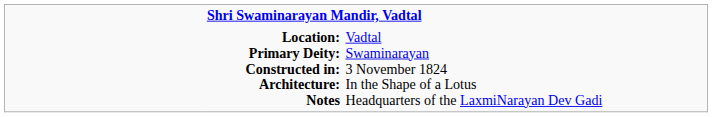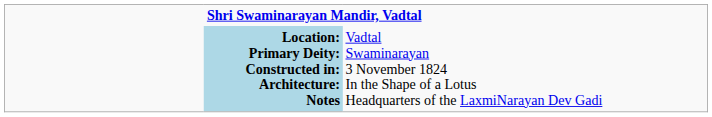Location: Primary Deity: Constructed in: Architecture: Notes | column 2: no background -> lightblue background
